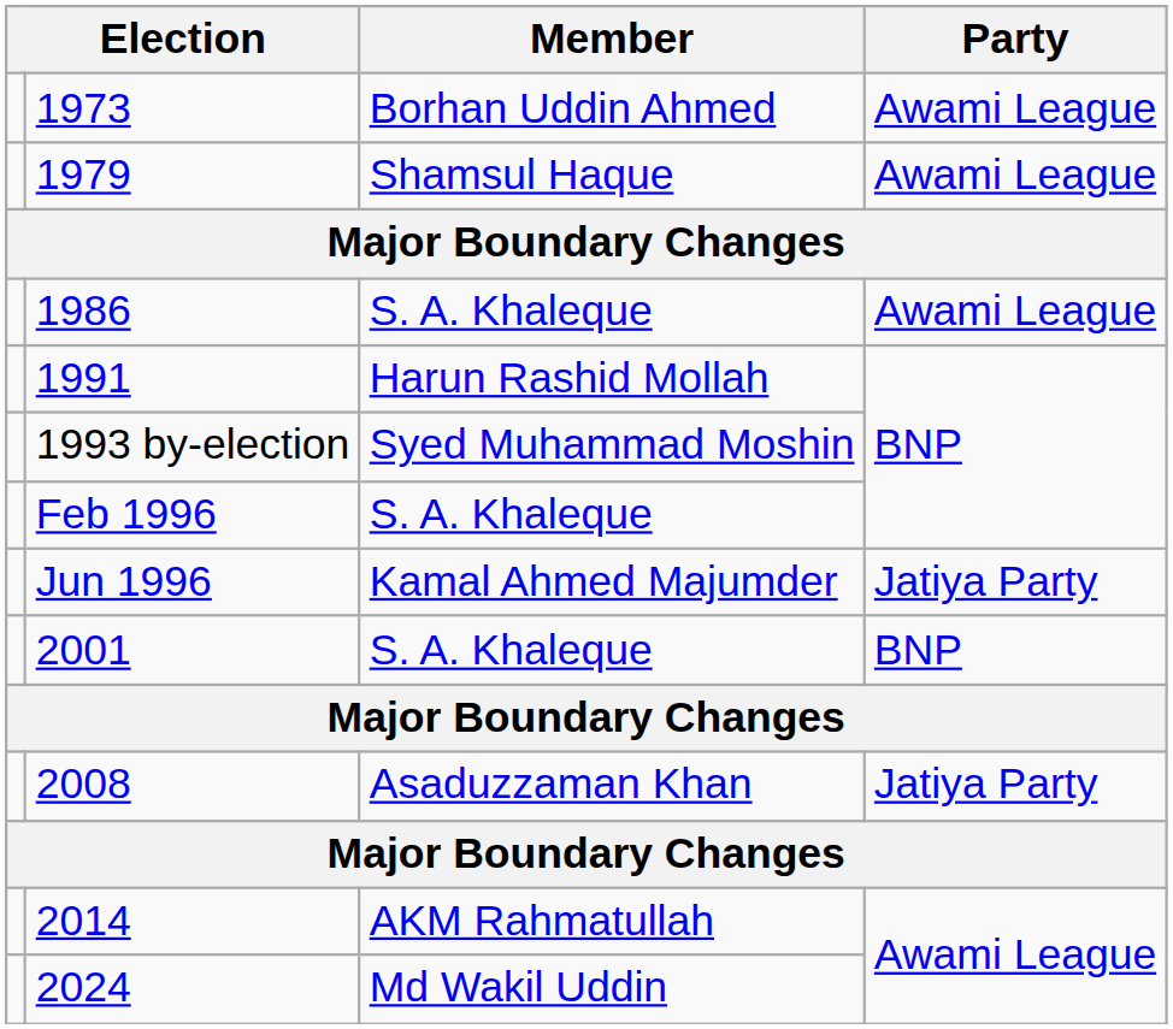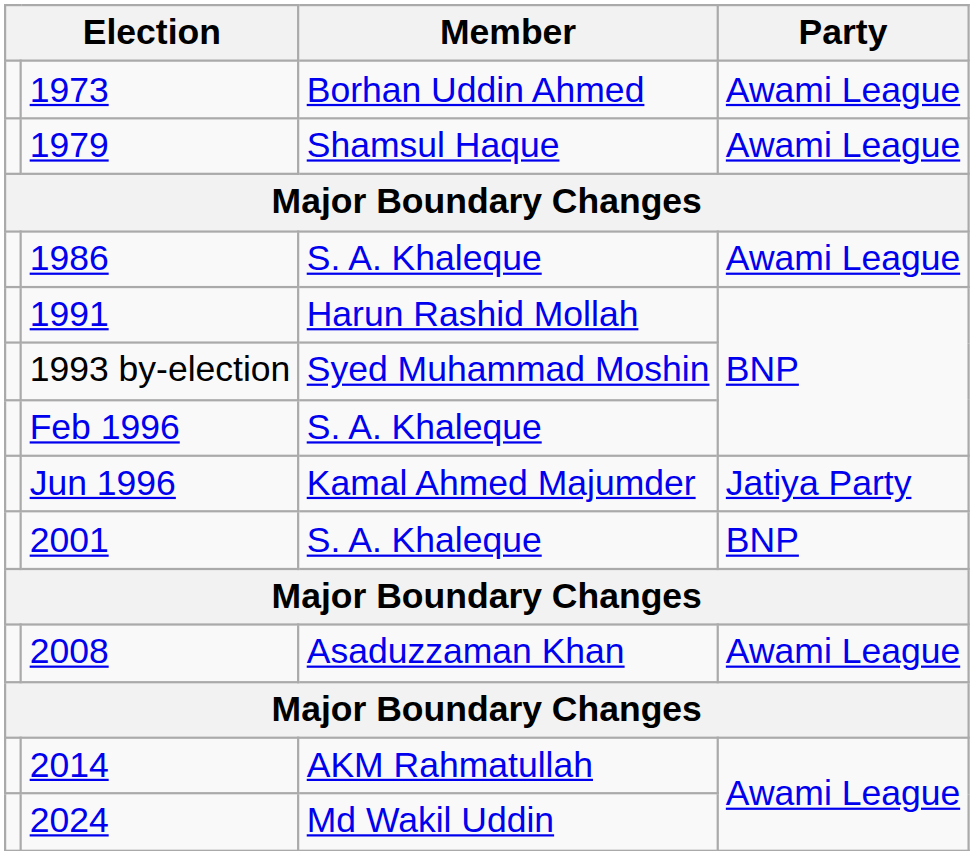2008 | Party: Jatiya Party -> Awami League
